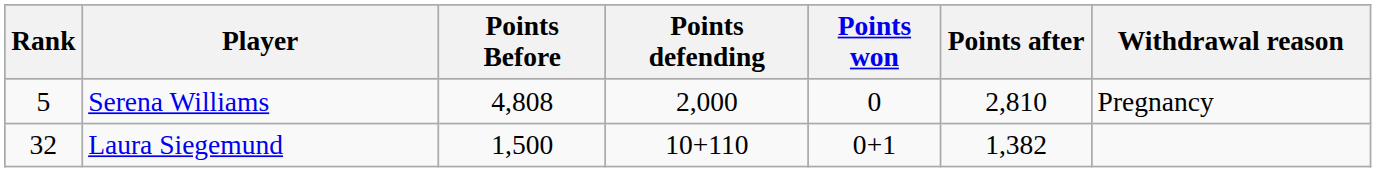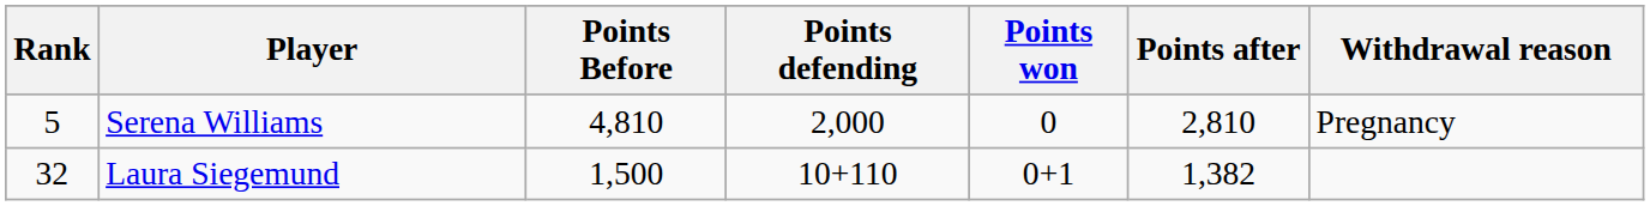Serena Williams | Points Before: 4,808 -> 4,810
